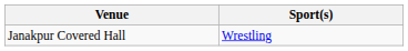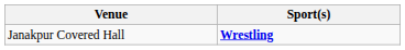Janakpur Covered Hall | Sport(s): normal -> bold
